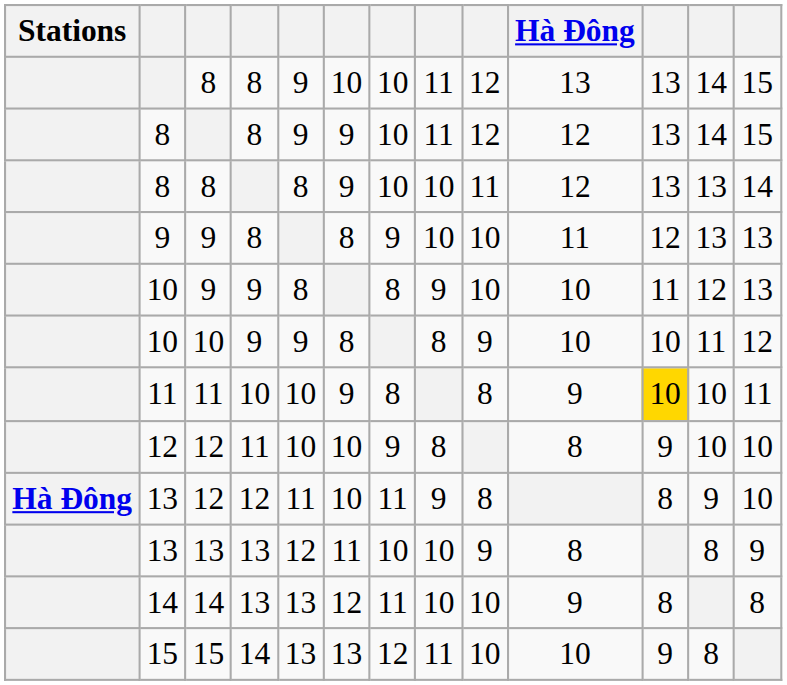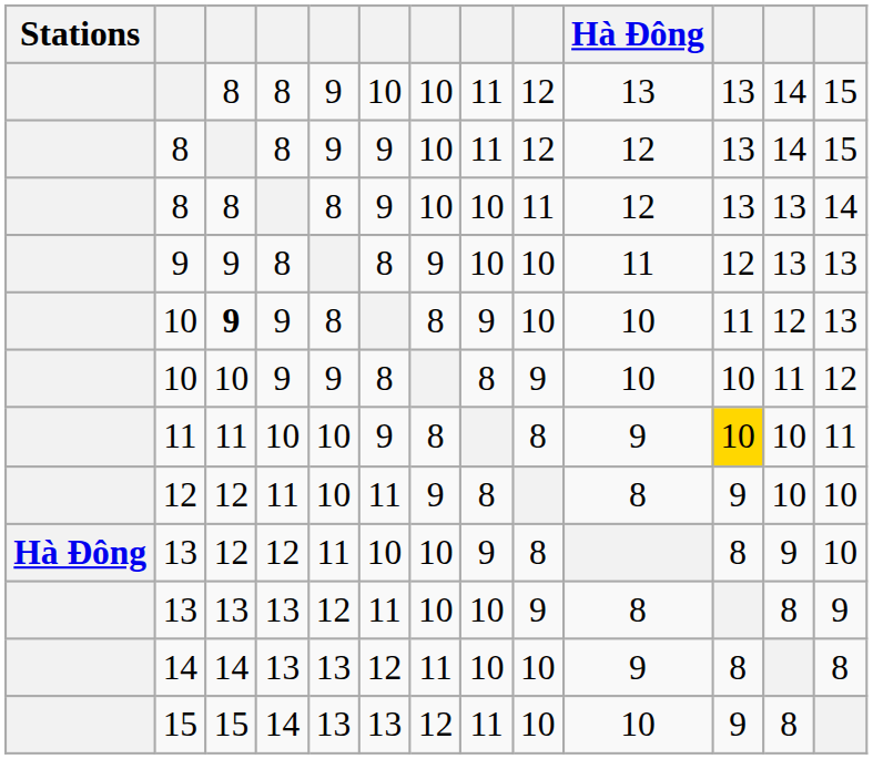row 6 | column 3: normal -> bold
row 9 | column 6: 10 -> 11
row 10 | column 7: 11 -> 10
